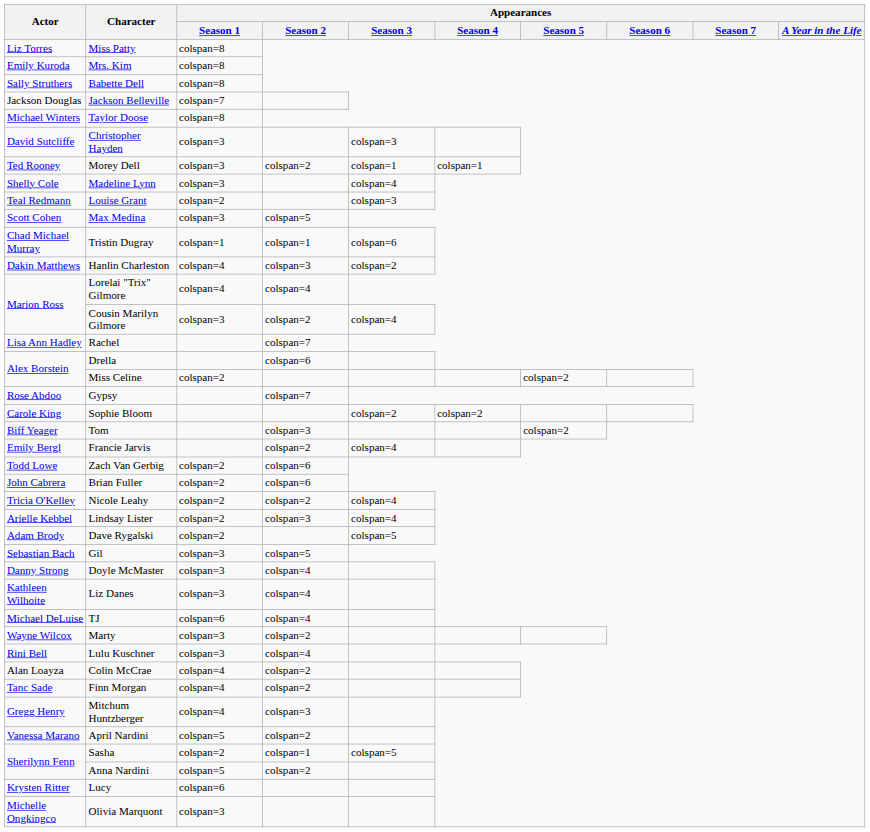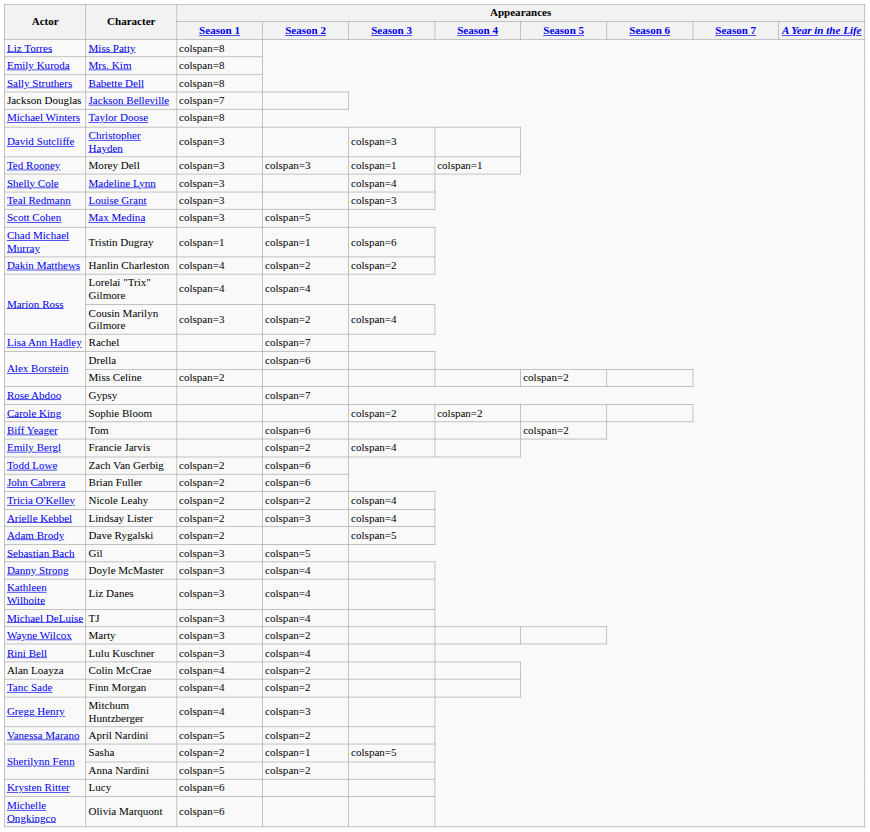Morey Dell | Appearances / Season 2: colspan=2 -> colspan=3
Louise Grant | Appearances / Season 1: colspan=2 -> colspan=3
Hanlin Charleston | Appearances / Season 2: colspan=3 -> colspan=2
Tom | Appearances / Season 2: colspan=3 -> colspan=6
TJ | Appearances / Season 1: colspan=6 -> colspan=3
Olivia Marquont | Appearances / Season 1: colspan=3 -> colspan=6
